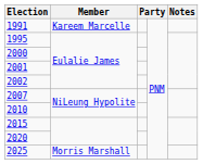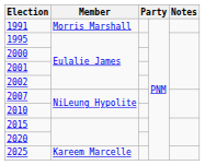1991 | Member: Kareem Marcelle -> Morris Marshall
2025 | Member: Morris Marshall -> Kareem Marcelle
